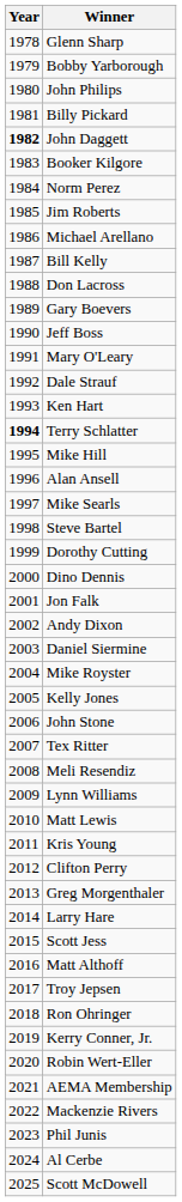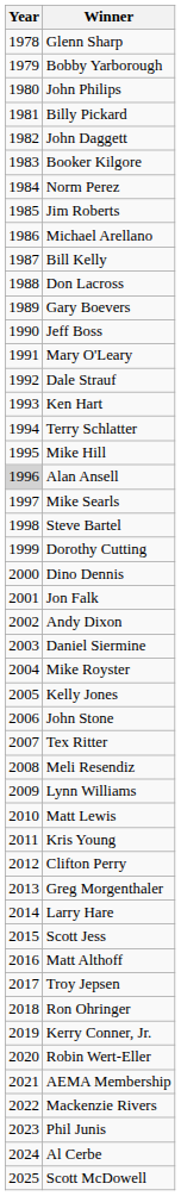John Daggett | Year: bold -> normal
Terry Schlatter | Year: bold -> normal
Alan Ansell | Year: no background -> lightgrey background
